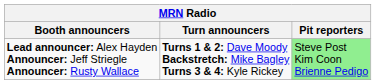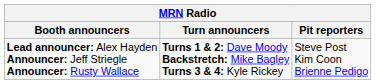row 3 | Pit reporters: lightgreen background -> no background
